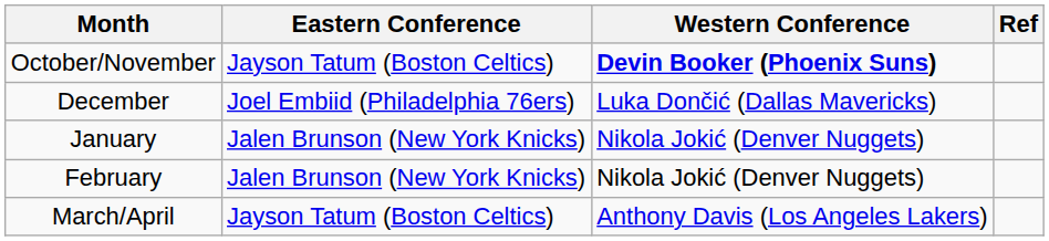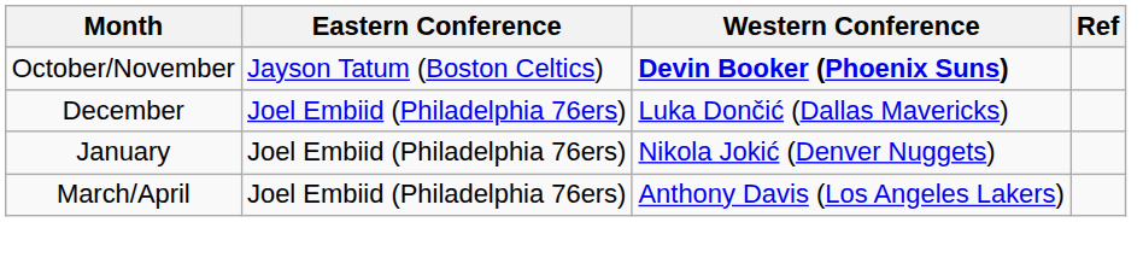January | Eastern Conference: Jalen Brunson (New York Knicks) -> Joel Embiid (Philadelphia 76ers)
- row: February | Jalen Brunson (New York Knicks) | Nikola Jokić (Denver Nuggets)
March/April | Eastern Conference: Jayson Tatum (Boston Celtics) -> Joel Embiid (Philadelphia 76ers)
